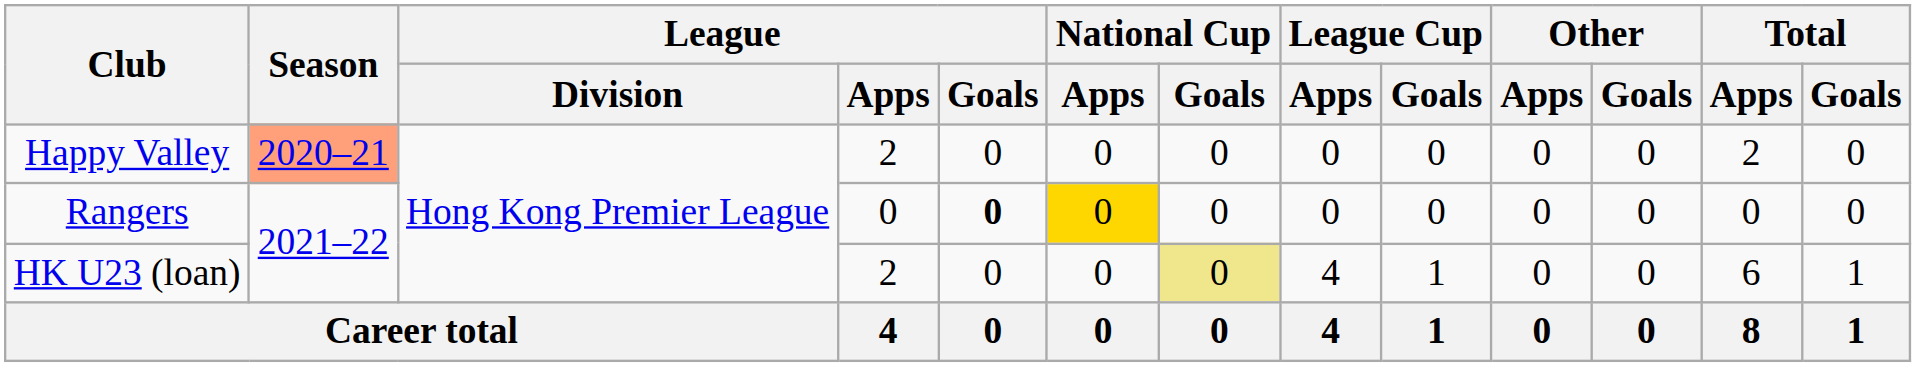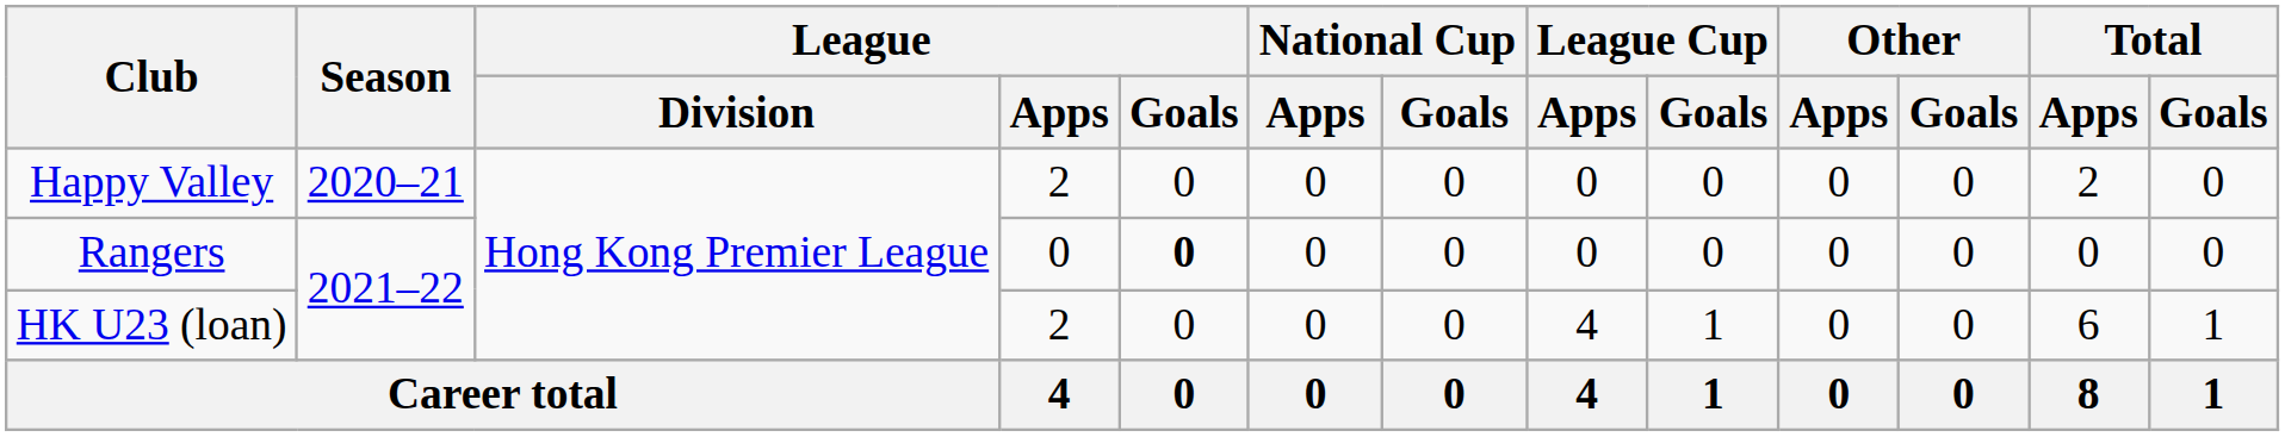Happy Valley | Season: lightsalmon background -> no background
Rangers | National Cup / Apps: gold background -> no background
HK U23 (loan) | National Cup / Goals: khaki background -> no background
